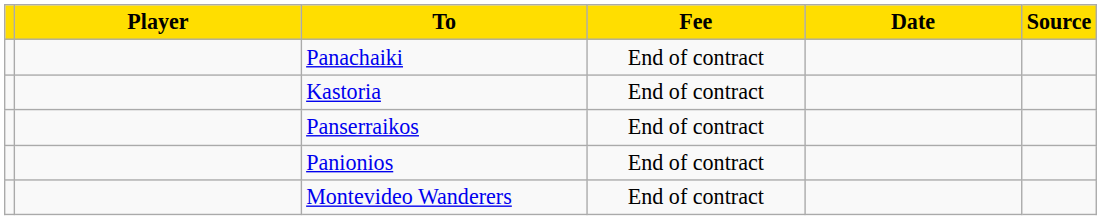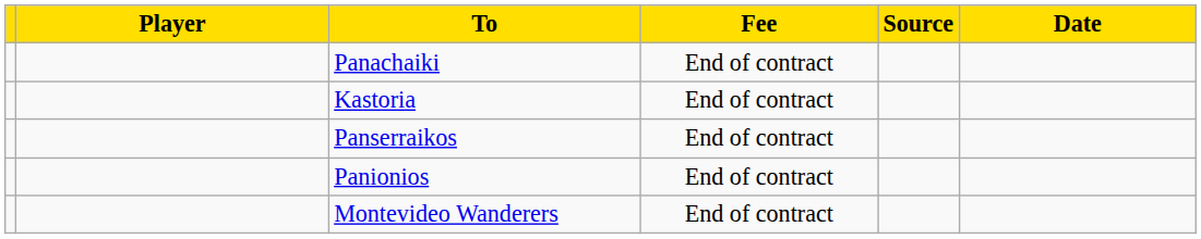columns swapped: Date <-> Source
